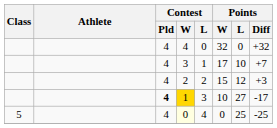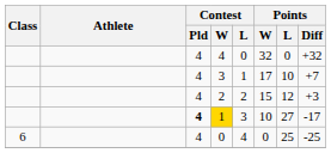row 7 | Class: 5 -> 6
row 7 | Contest / W: lightyellow background -> no background
